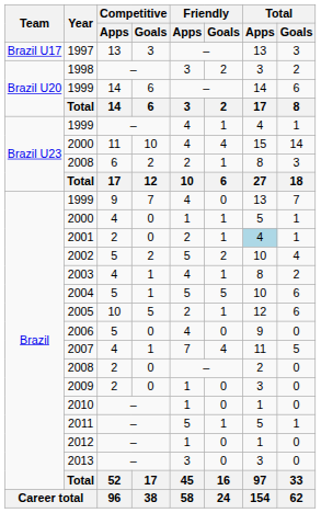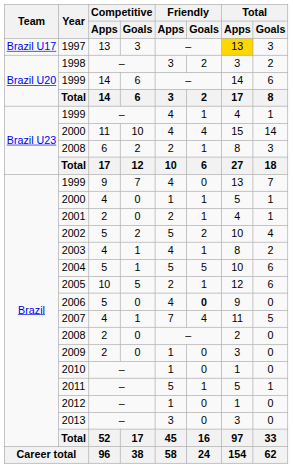1997 | Total / Apps: no background -> gold background
2001 | Total / Apps: lightblue background -> no background
2006 | Friendly / Goals: normal -> bold
